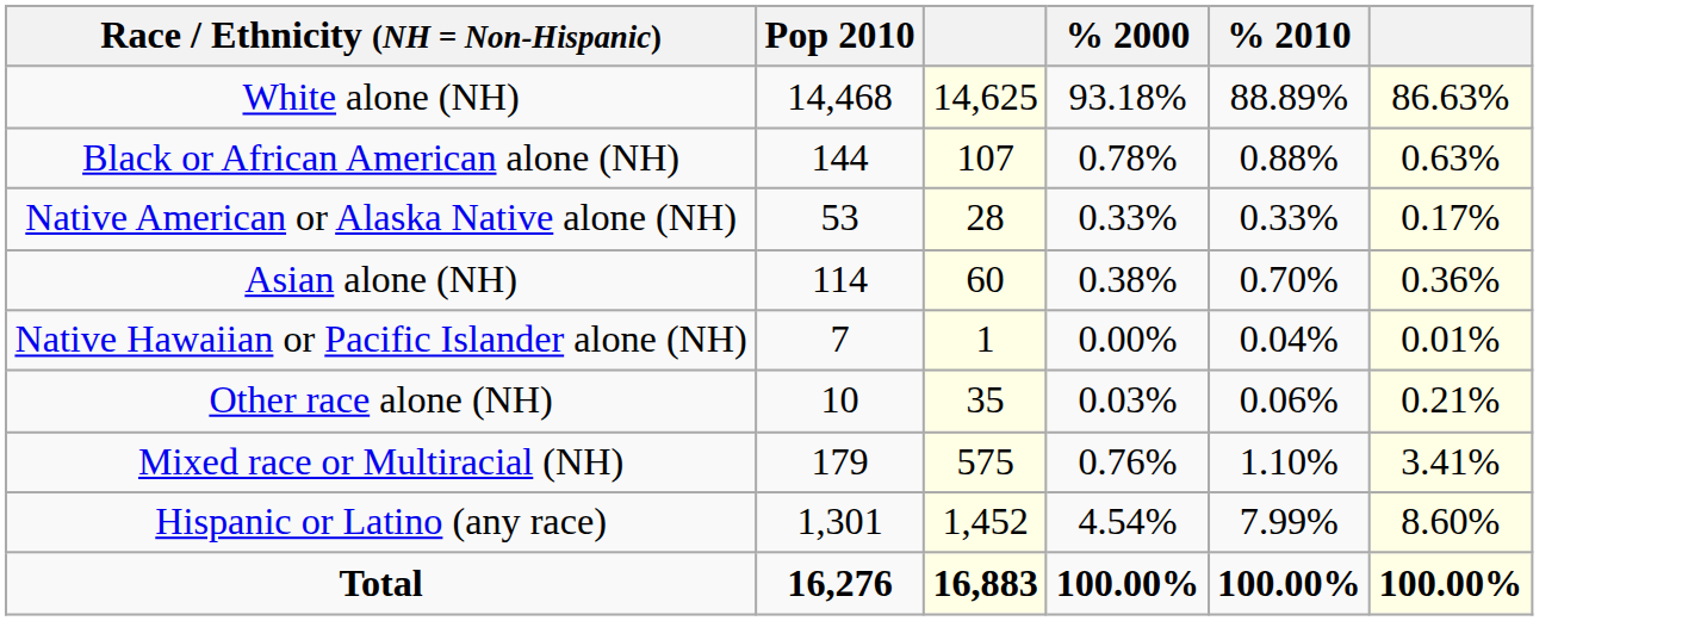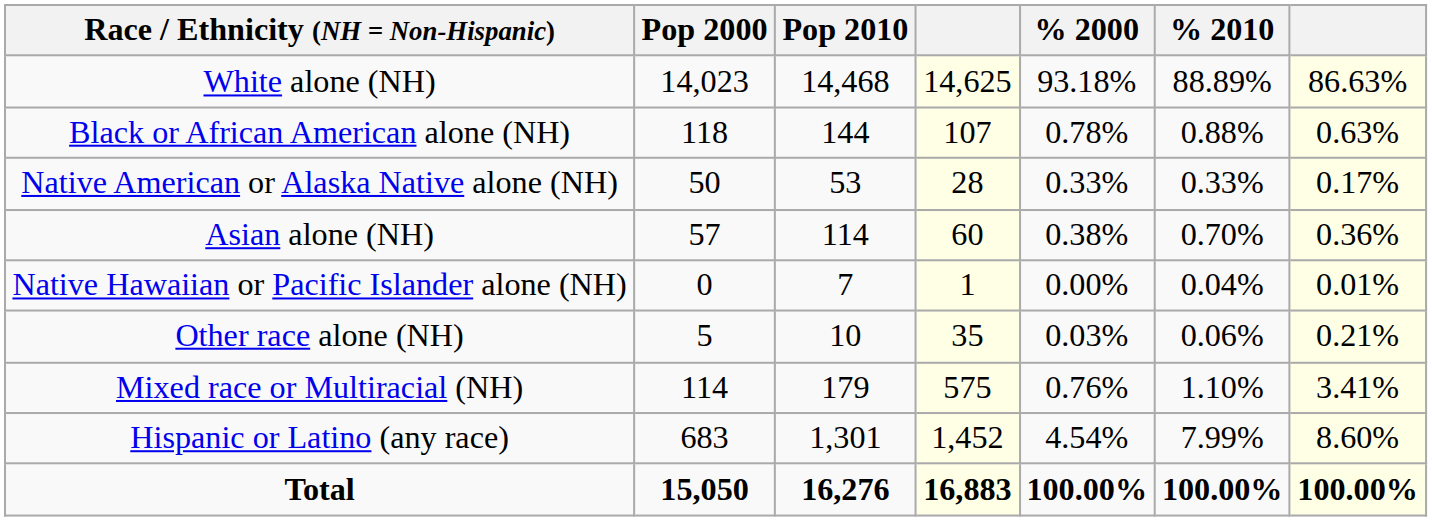+ column: Pop 2000 | 14,023 | 118 | 50 | 57 | 0 | 5 | 114 | 683 | 15,050
